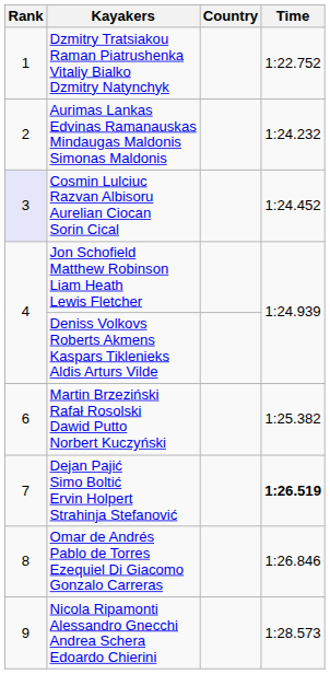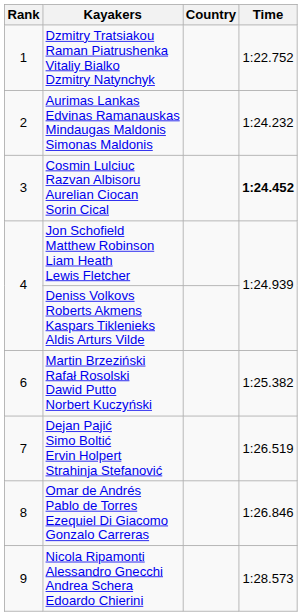Cosmin Lulciuc Razvan Albisoru Aurelian Ciocan Sorin Cical | Rank: lavender background -> no background
Cosmin Lulciuc Razvan Albisoru Aurelian Ciocan Sorin Cical | Time: normal -> bold
Dejan Pajić Simo Boltić Ervin Holpert Strahinja Stefanović | Time: bold -> normal
